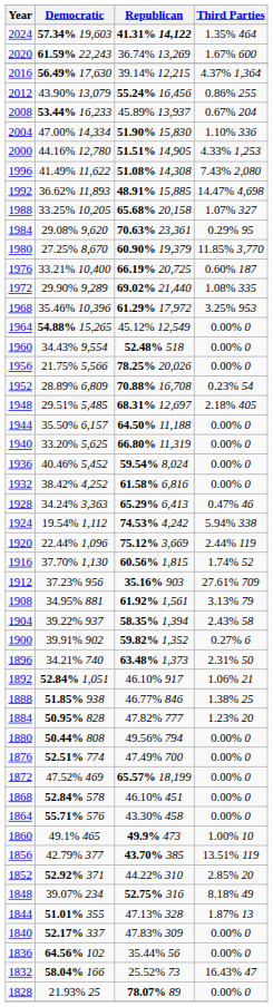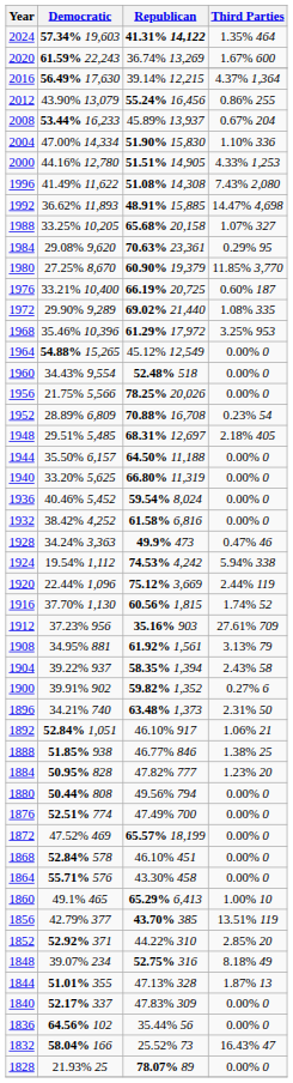1928 | Republican: 65.29% 6,413 -> 49.9% 473
1860 | Republican: 49.9% 473 -> 65.29% 6,413
